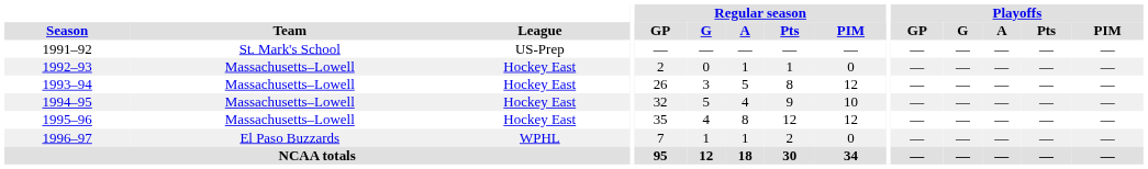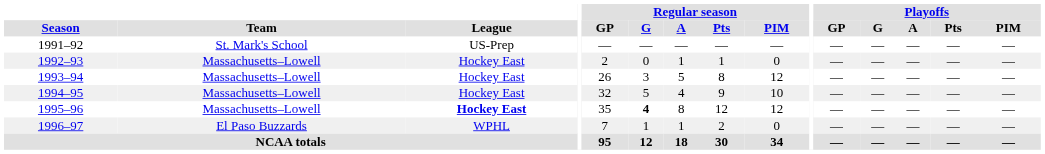1995–96 | League: normal -> bold
1995–96 | Regular season / G: normal -> bold
